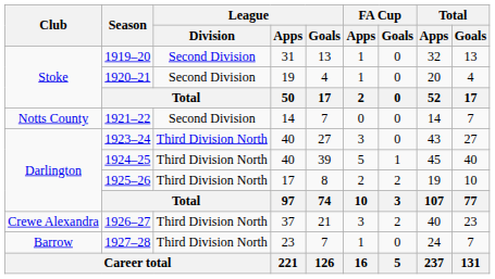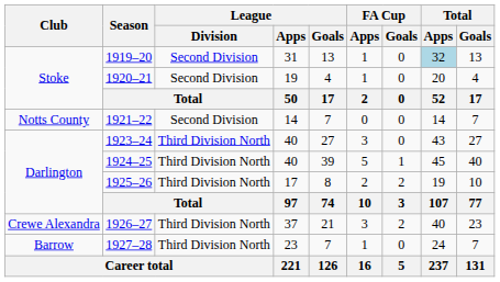1919–20 | Total / Apps: no background -> lightblue background
